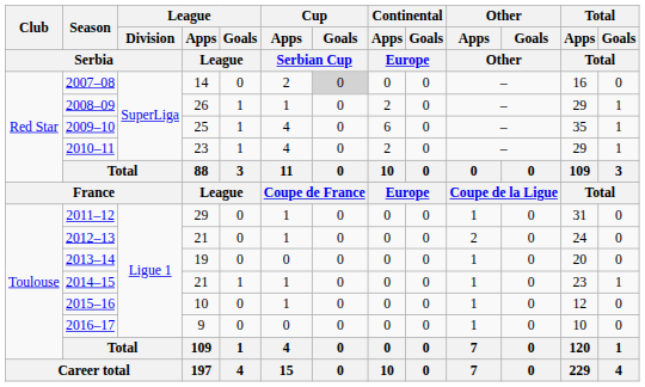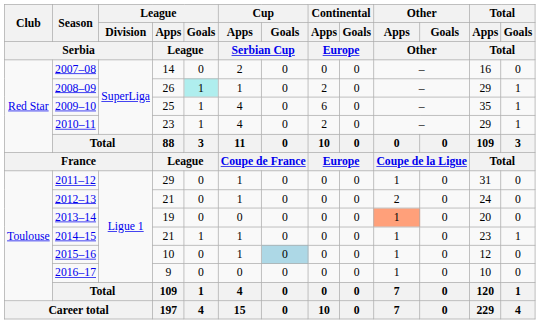2007–08 | Cup / Goals / Serbian Cup: lightgrey background -> no background
2008–09 | League / Goals / League: no background -> paleturquoise background
2013–14 | Other / Apps / Other: no background -> lightsalmon background
2015–16 | Cup / Goals / Serbian Cup: no background -> lightblue background
